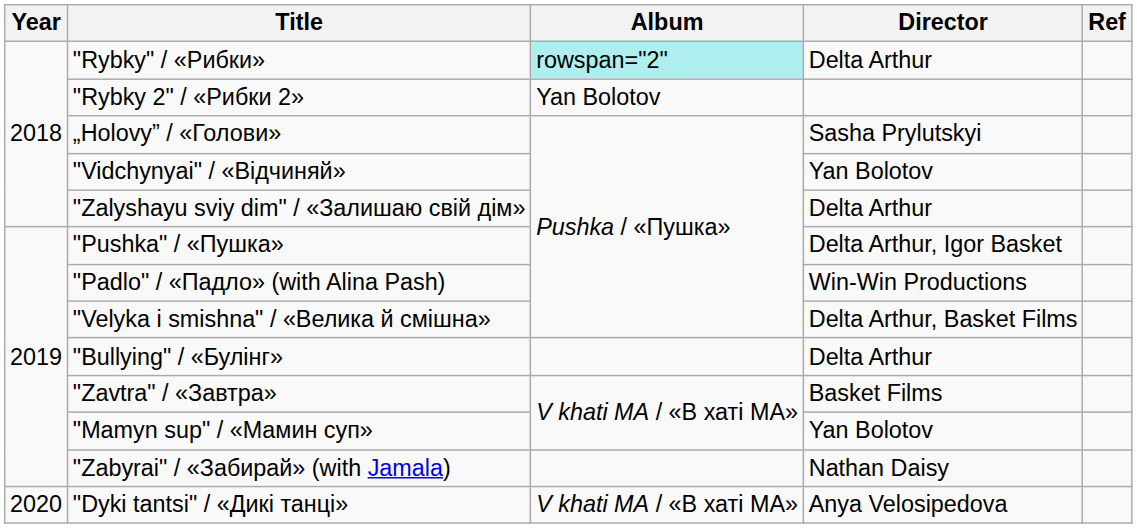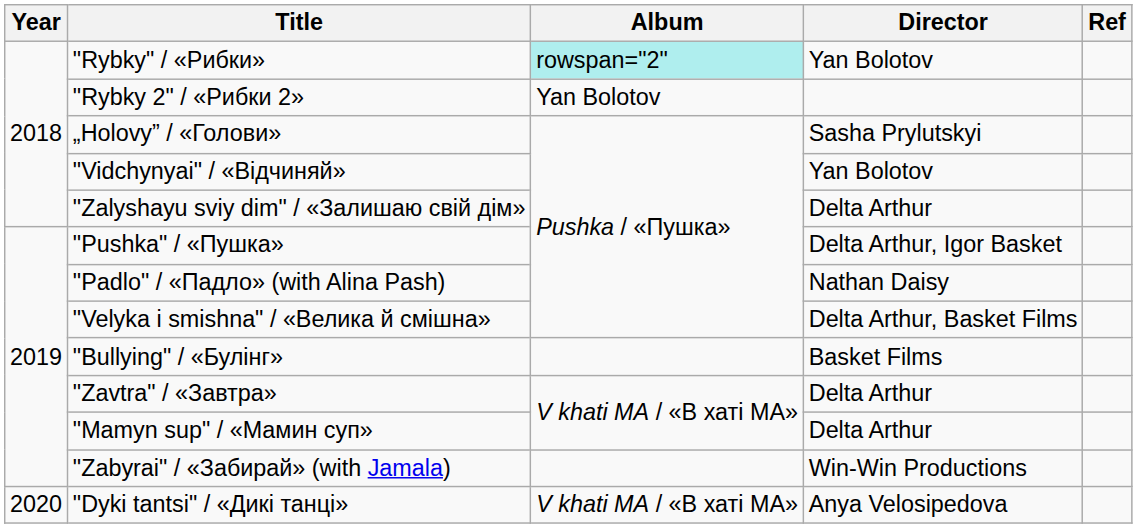"Rybky" / «Рибки» | Director: Delta Arthur -> Yan Bolotov
"Padlo" / «Падло» (with Alina Pash) | Director: Win-Win Productions -> Nathan Daisy
"Bullying" / «Булiнг» | Director: Delta Arthur -> Basket Films
"Zavtra" / «Завтра» | Director: Basket Films -> Delta Arthur
"Mamyn sup" / «Мамин суп» | Director: Yan Bolotov -> Delta Arthur
"Zabyrai" / «Забирай» (with Jamala) | Director: Nathan Daisy -> Win-Win Productions
